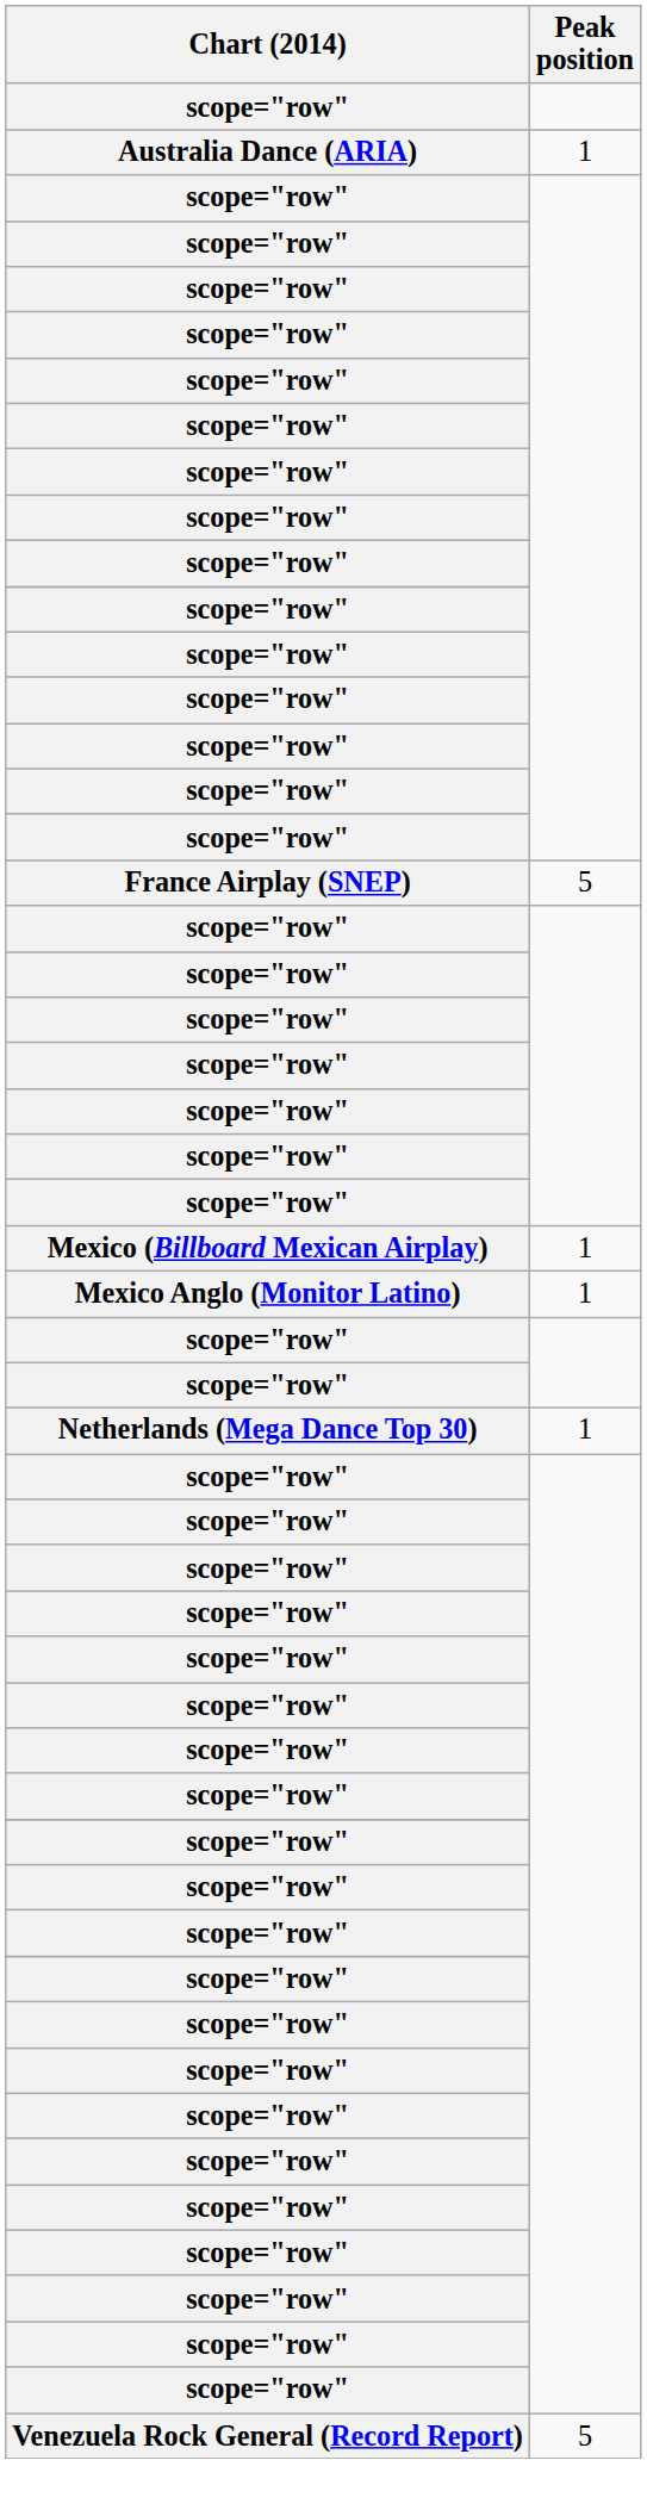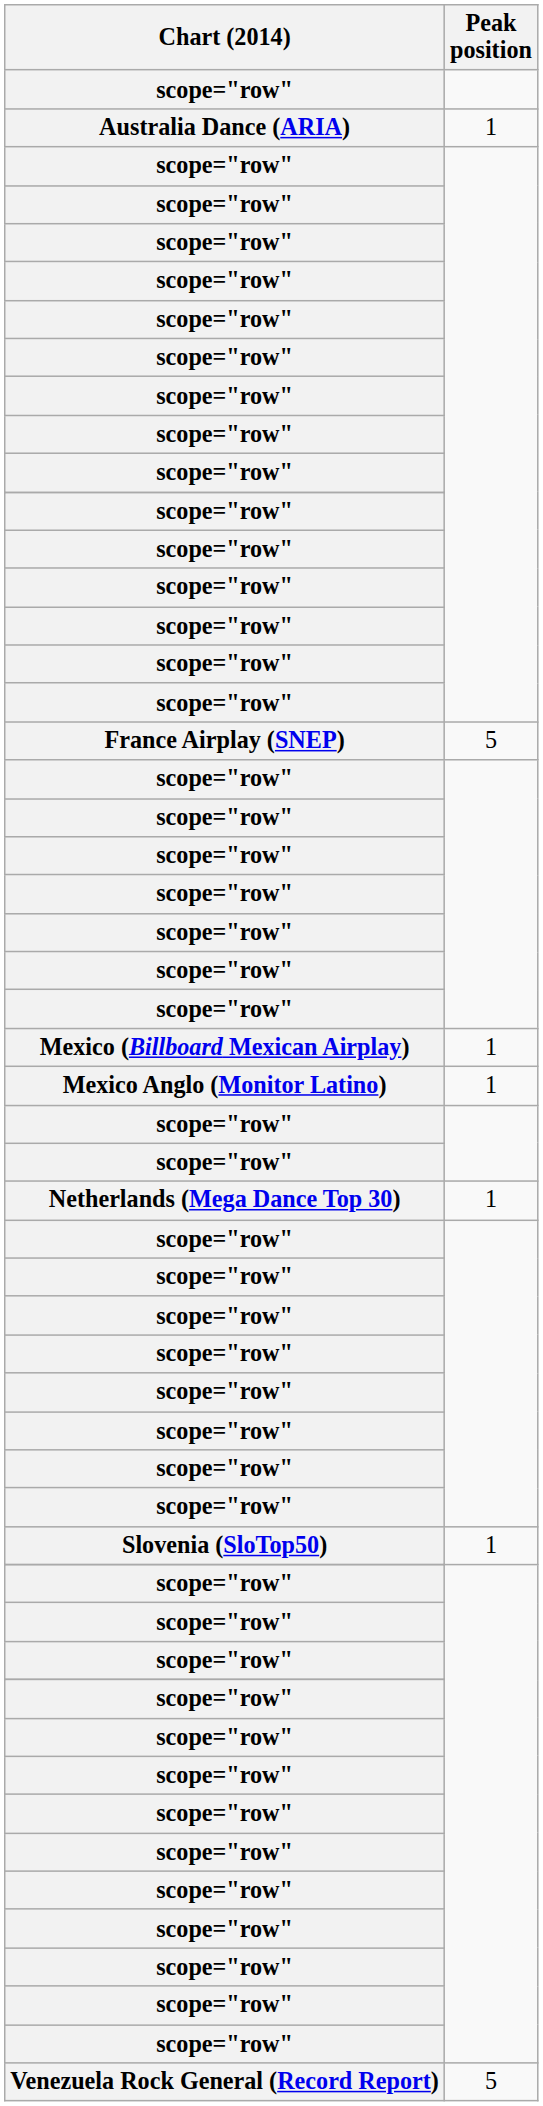+ row: Slovenia (SloTop50) | 1
